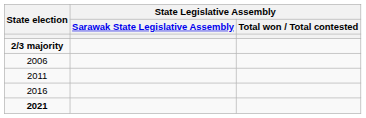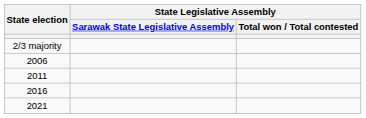2/3 majority | State election: bold -> normal
2021 | State election: bold -> normal
